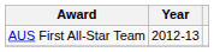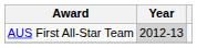row 2 | Year: no background -> lightgrey background
